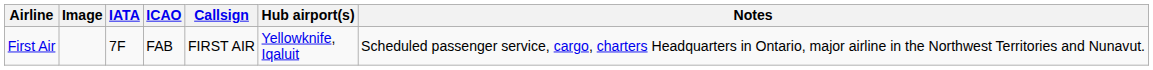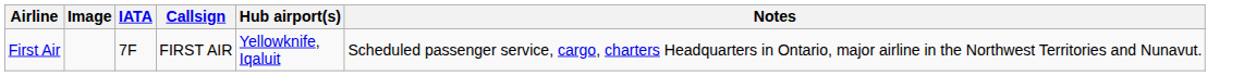- column: ICAO | FAB
